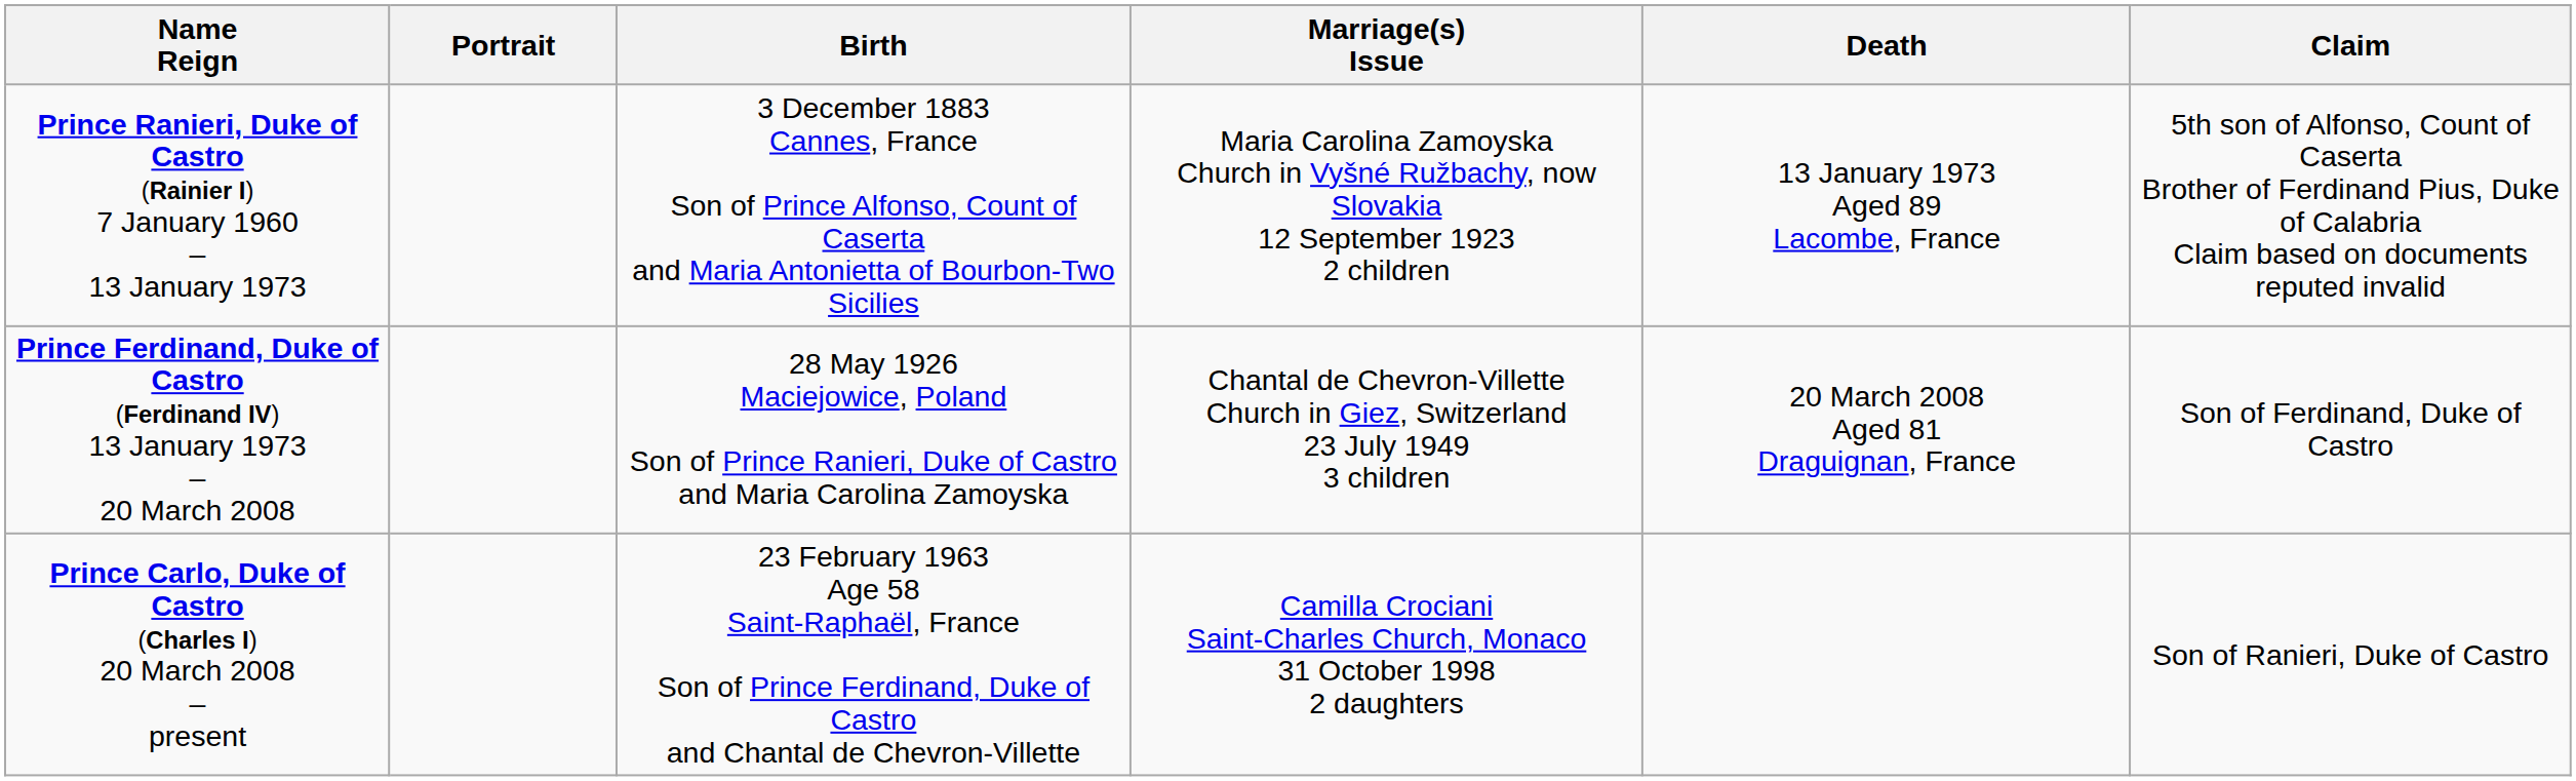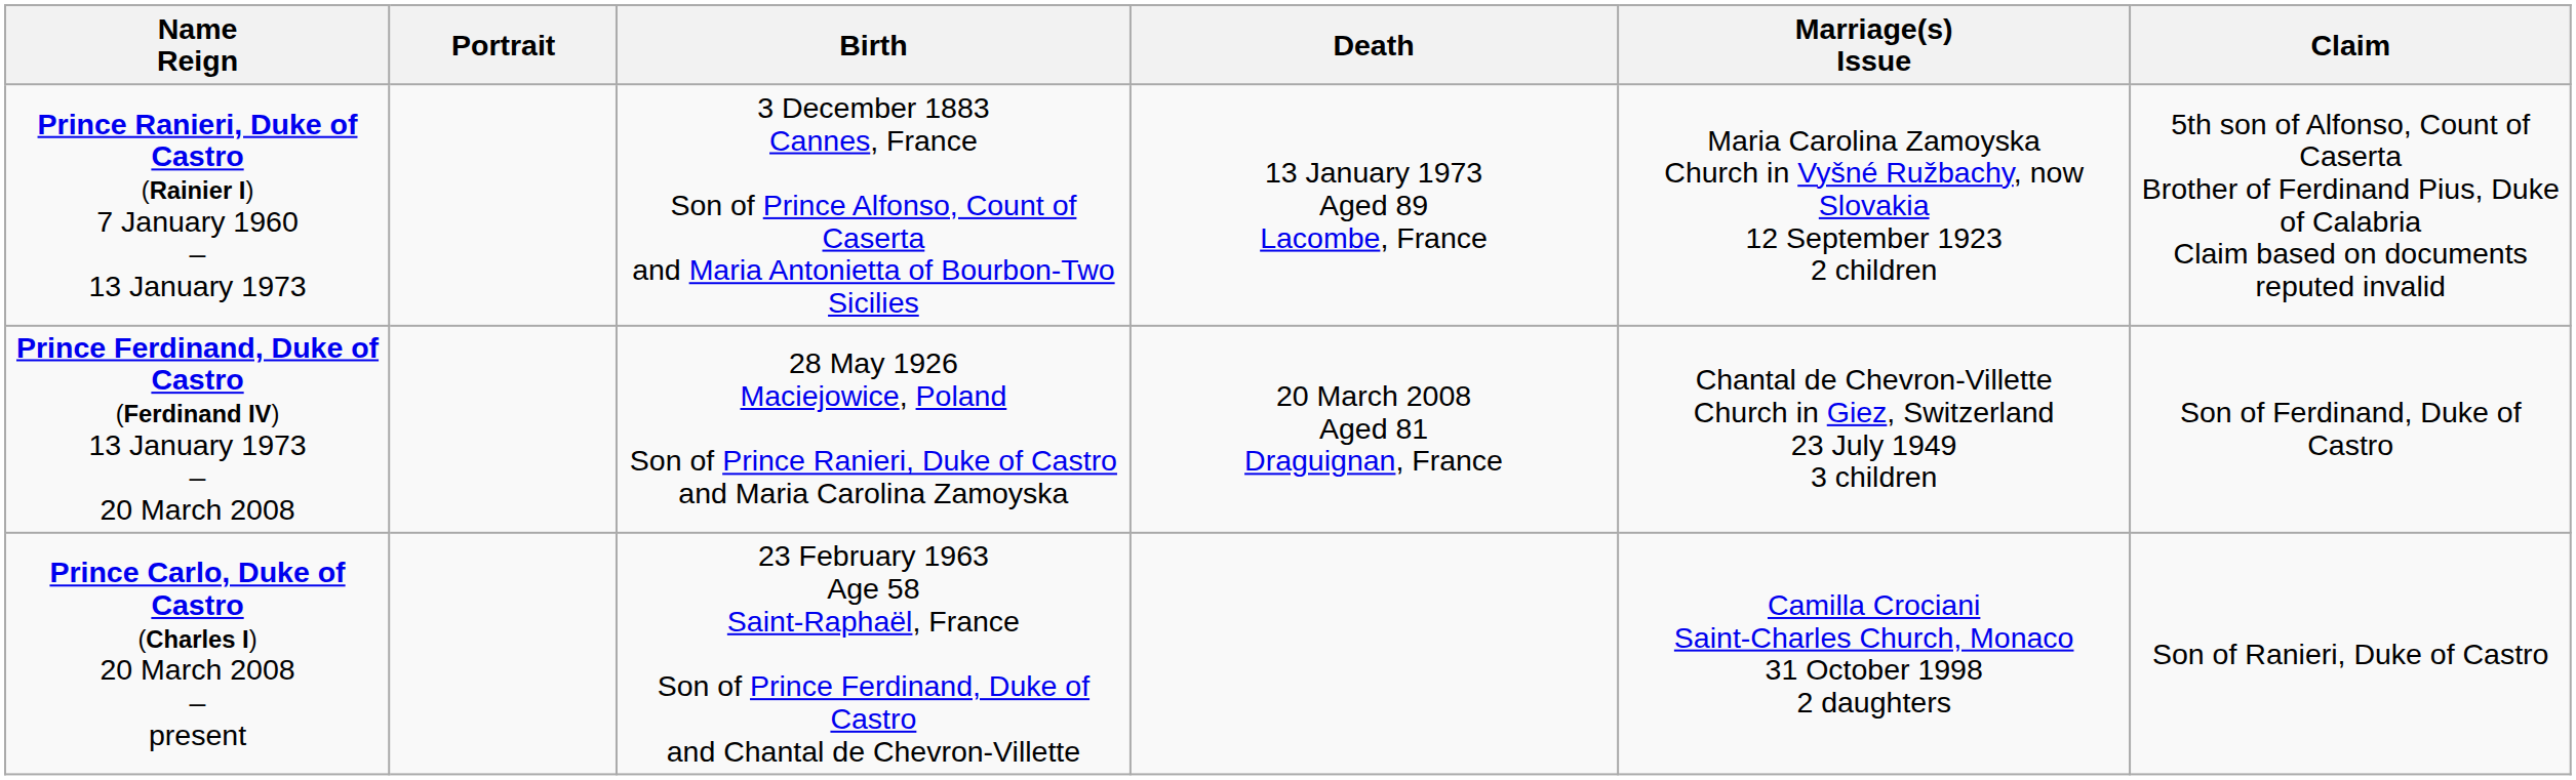columns swapped: Marriage(s) Issue <-> Death
